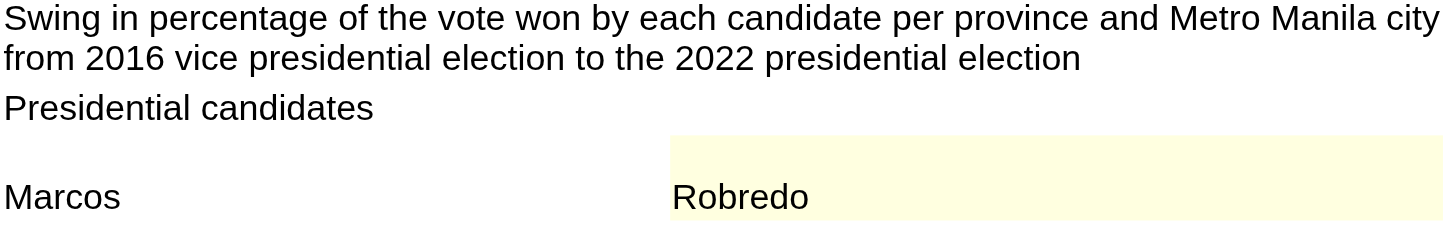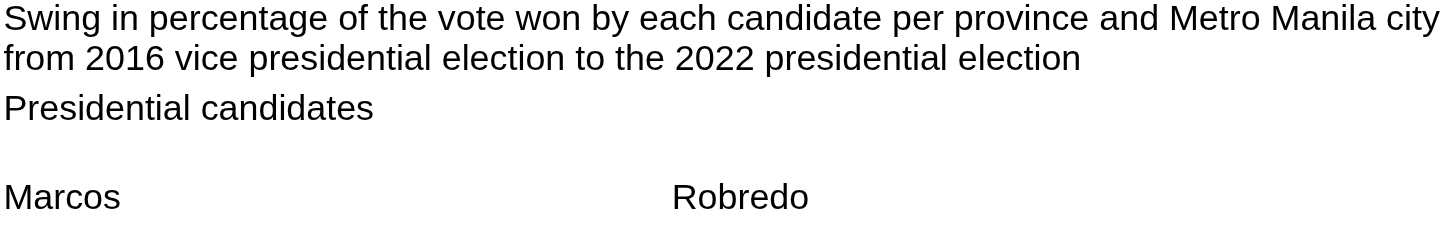Marcos | column 2: lightyellow background -> no background
